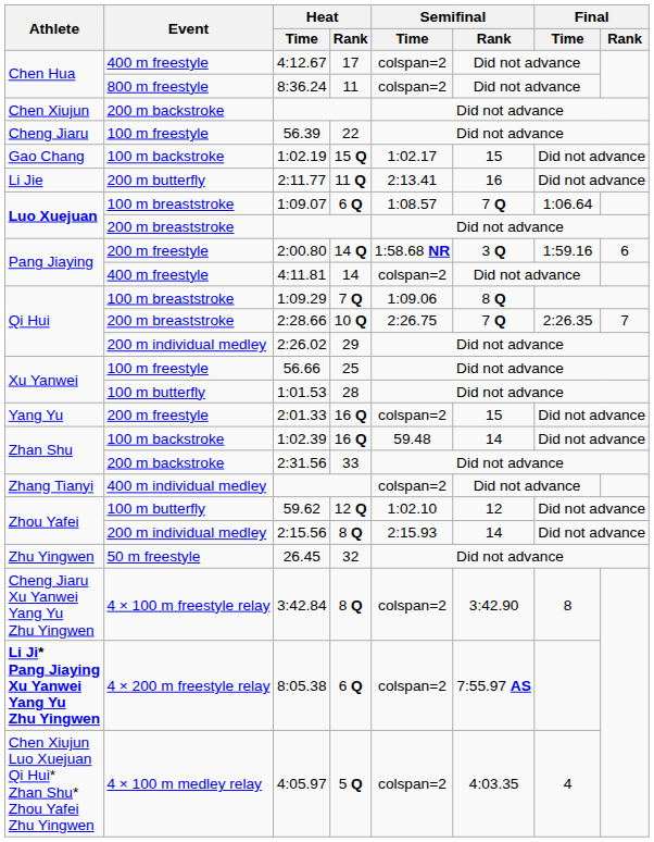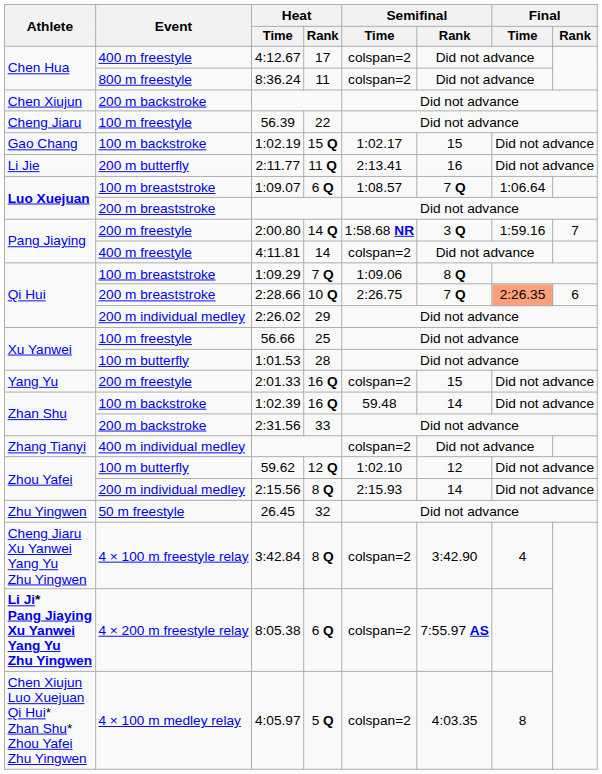2:00.80 | Final / Rank: 6 -> 7
2:28.66 | Final / Time: no background -> lightsalmon background
2:28.66 | Final / Rank: 7 -> 6
3:42.84 | Final / Time: 8 -> 4
4:05.97 | Final / Time: 4 -> 8
